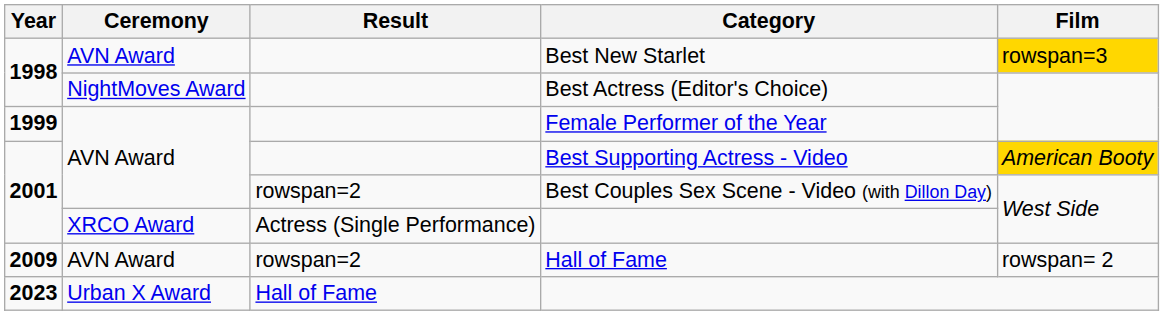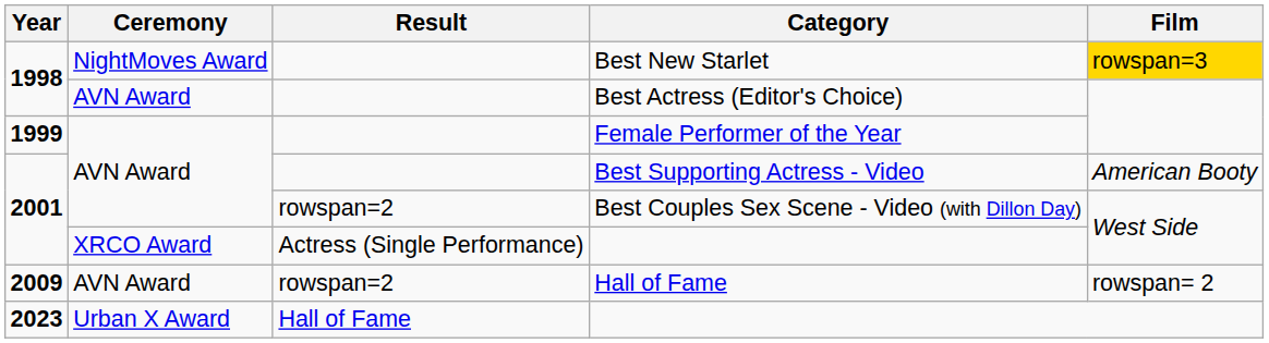Best New Starlet | Ceremony: AVN Award -> NightMoves Award
Best Actress (Editor's Choice) | Ceremony: NightMoves Award -> AVN Award
Best Supporting Actress - Video | Film: gold background -> no background
